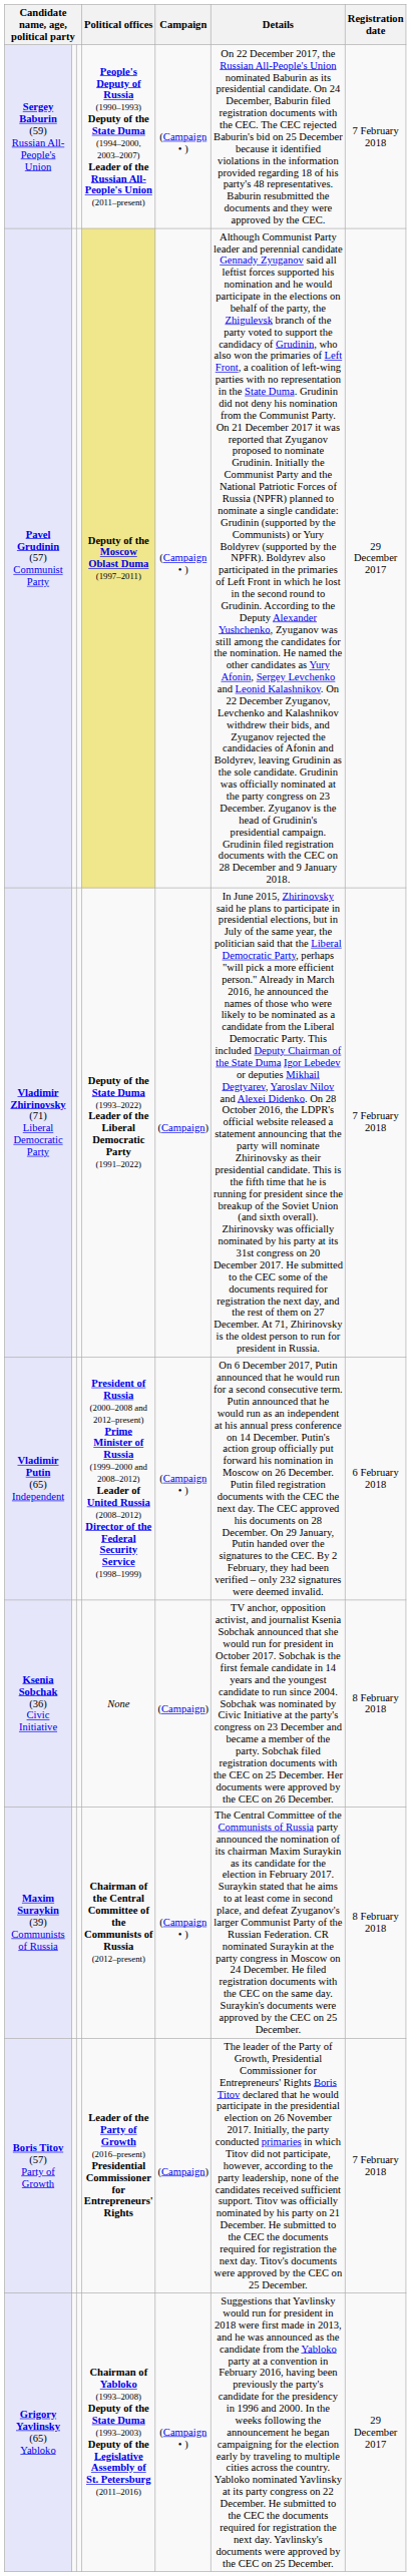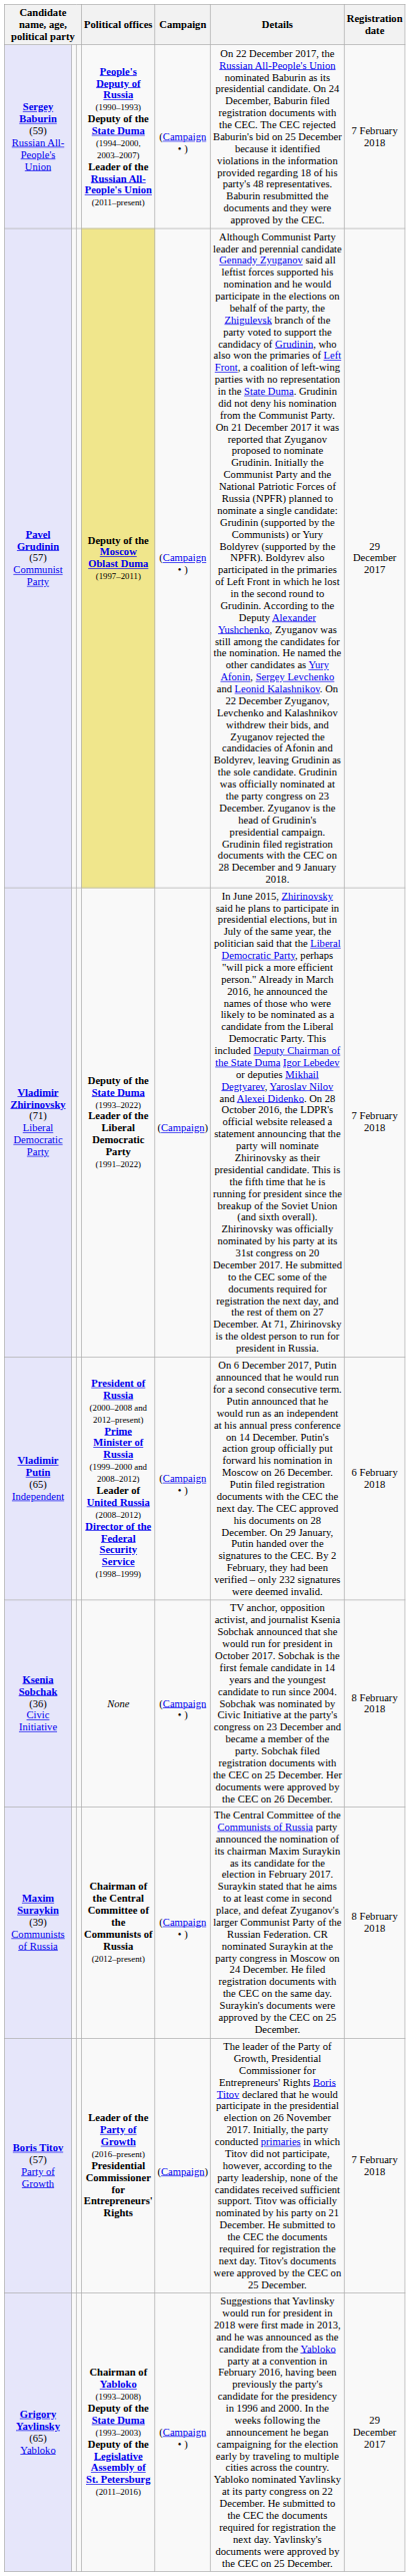Ksenia Sobchak (36) Civic Initiative | Campaign: (Campaign) -> (Campaign • )
